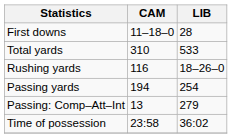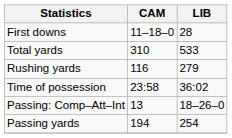Rushing yards | LIB: 18–26–0 -> 279
rows swapped: Passing yards <-> Time of possession
Passing: Comp–Att–Int | LIB: 279 -> 18–26–0
